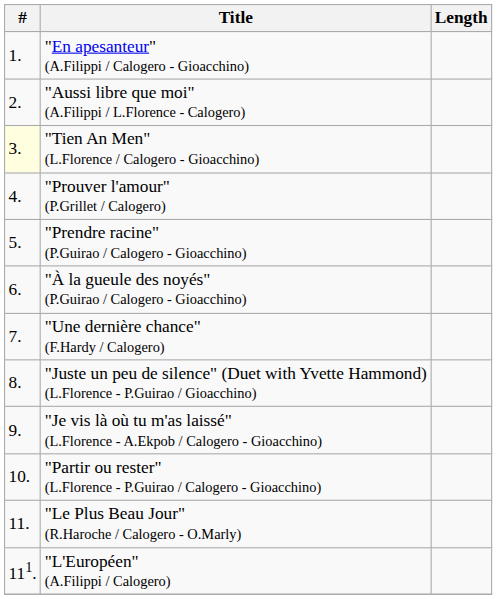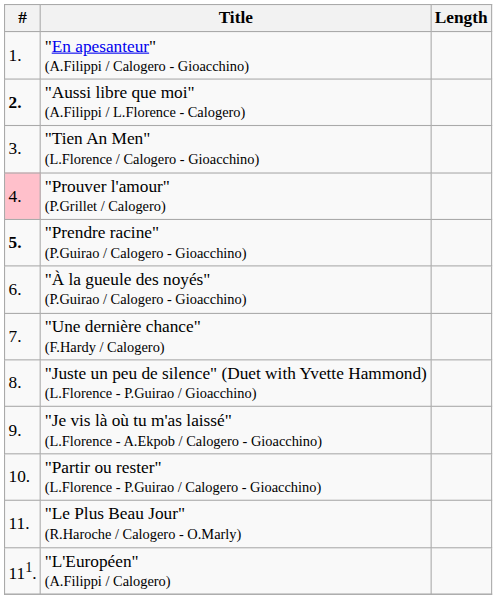"Aussi libre que moi" (A.Filippi / L.Florence - Calogero) | #: normal -> bold
"Tien An Men" (L.Florence / Calogero - Gioacchino) | #: lightyellow background -> no background
"Prouver l'amour" (P.Grillet / Calogero) | #: no background -> pink background
"Prendre racine" (P.Guirao / Calogero - Gioacchino) | #: normal -> bold
